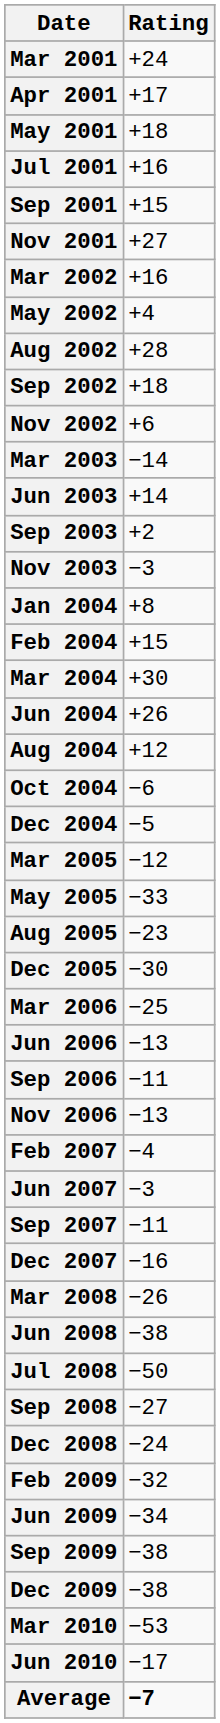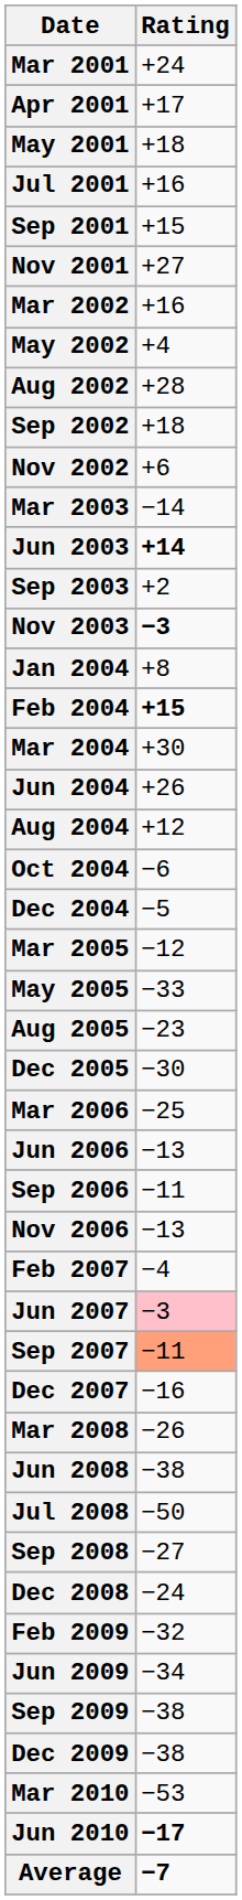Jun 2003 | Rating: normal -> bold
Nov 2003 | Rating: normal -> bold
Feb 2004 | Rating: normal -> bold
Jun 2007 | Rating: no background -> pink background
Sep 2007 | Rating: no background -> lightsalmon background
Jun 2010 | Rating: normal -> bold
